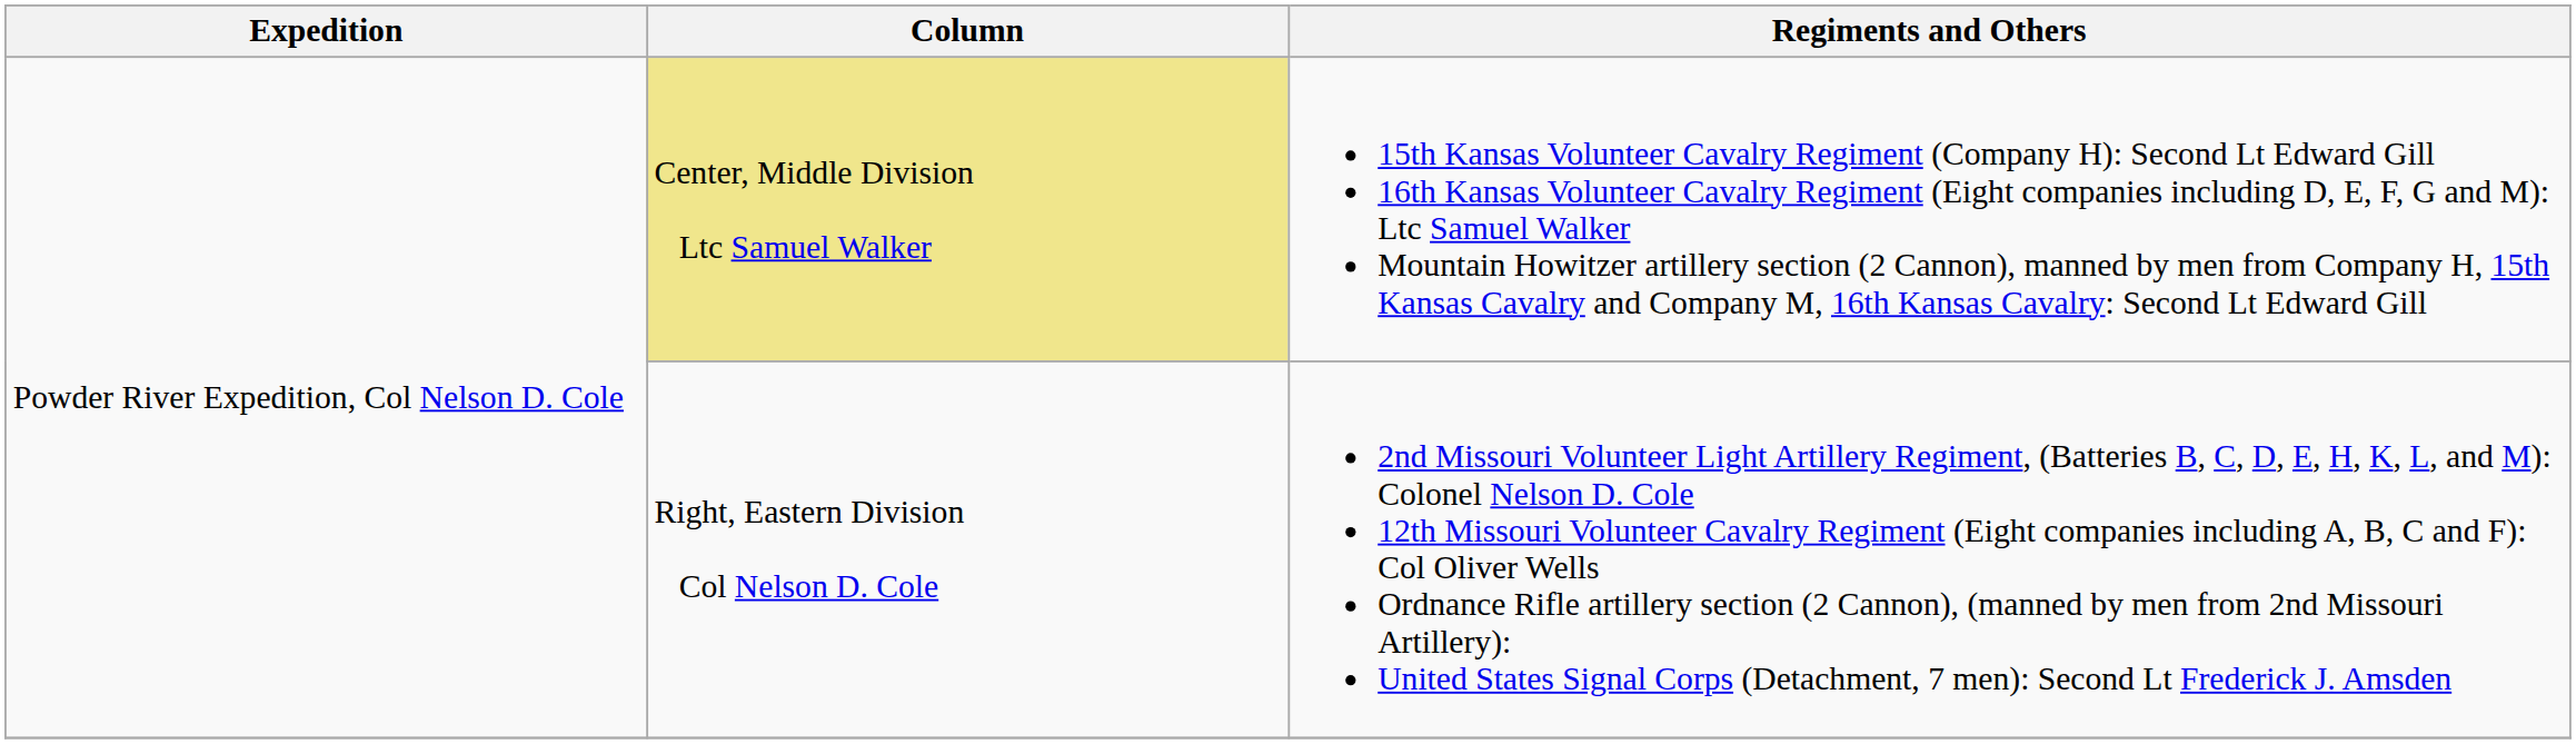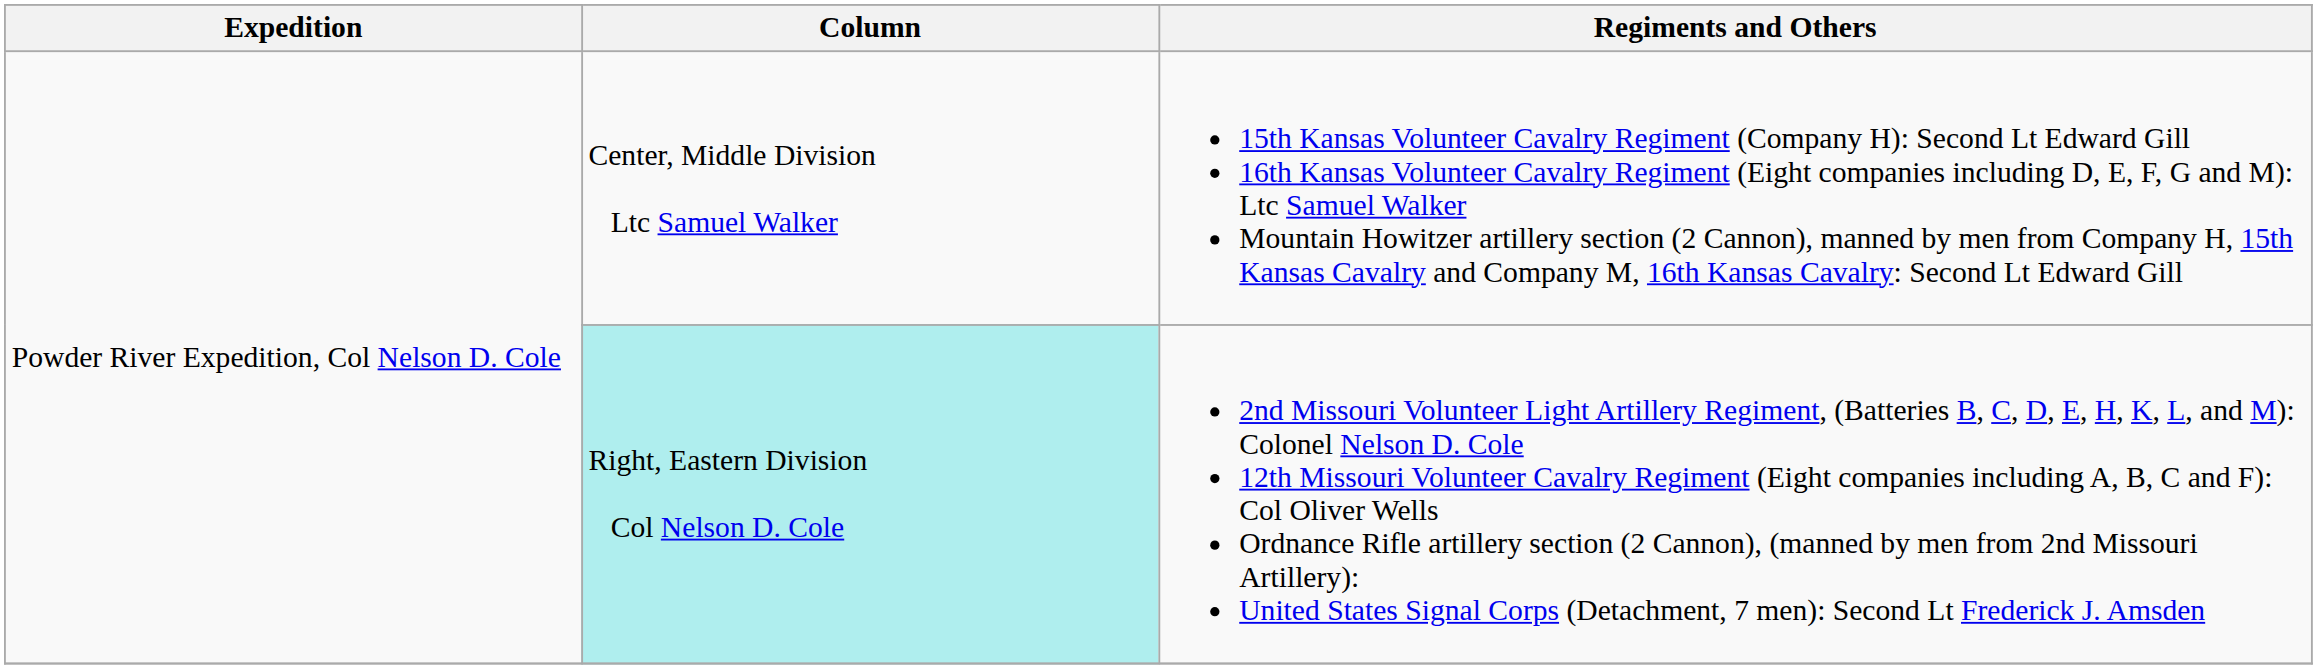Center, Middle Division Ltc Samuel Walker | Column: khaki background -> no background
Right, Eastern Division Col Nelson D. Cole | Column: no background -> paleturquoise background
